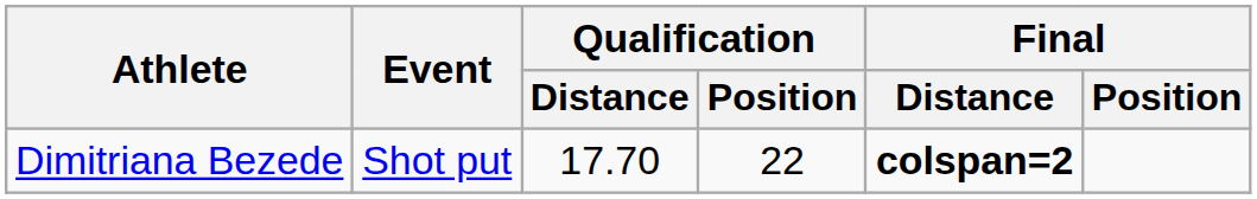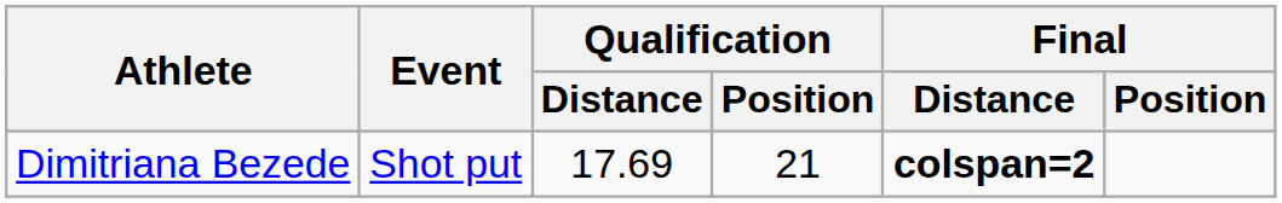Dimitriana Bezede | Qualification / Distance: 17.70 -> 17.69
Dimitriana Bezede | Qualification / Position: 22 -> 21
